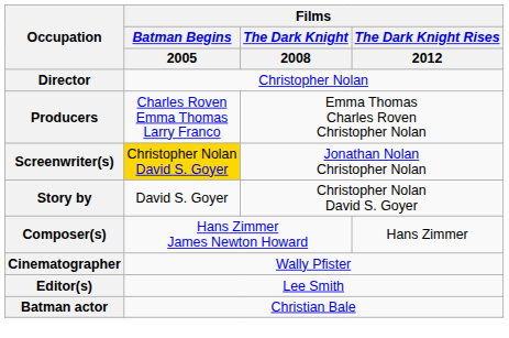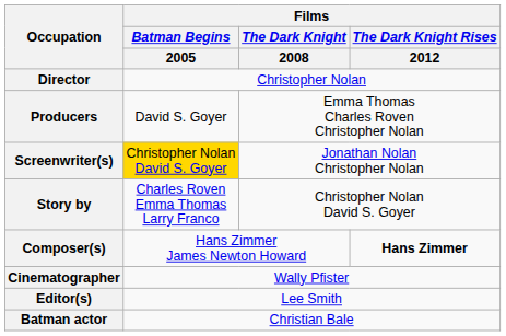Producers | Films / Batman Begins / 2005: Charles Roven Emma Thomas Larry Franco -> David S. Goyer
Story by | Films / Batman Begins / 2005: David S. Goyer -> Charles Roven Emma Thomas Larry Franco
Composer(s) | Films / The Dark Knight Rises / 2012: normal -> bold
